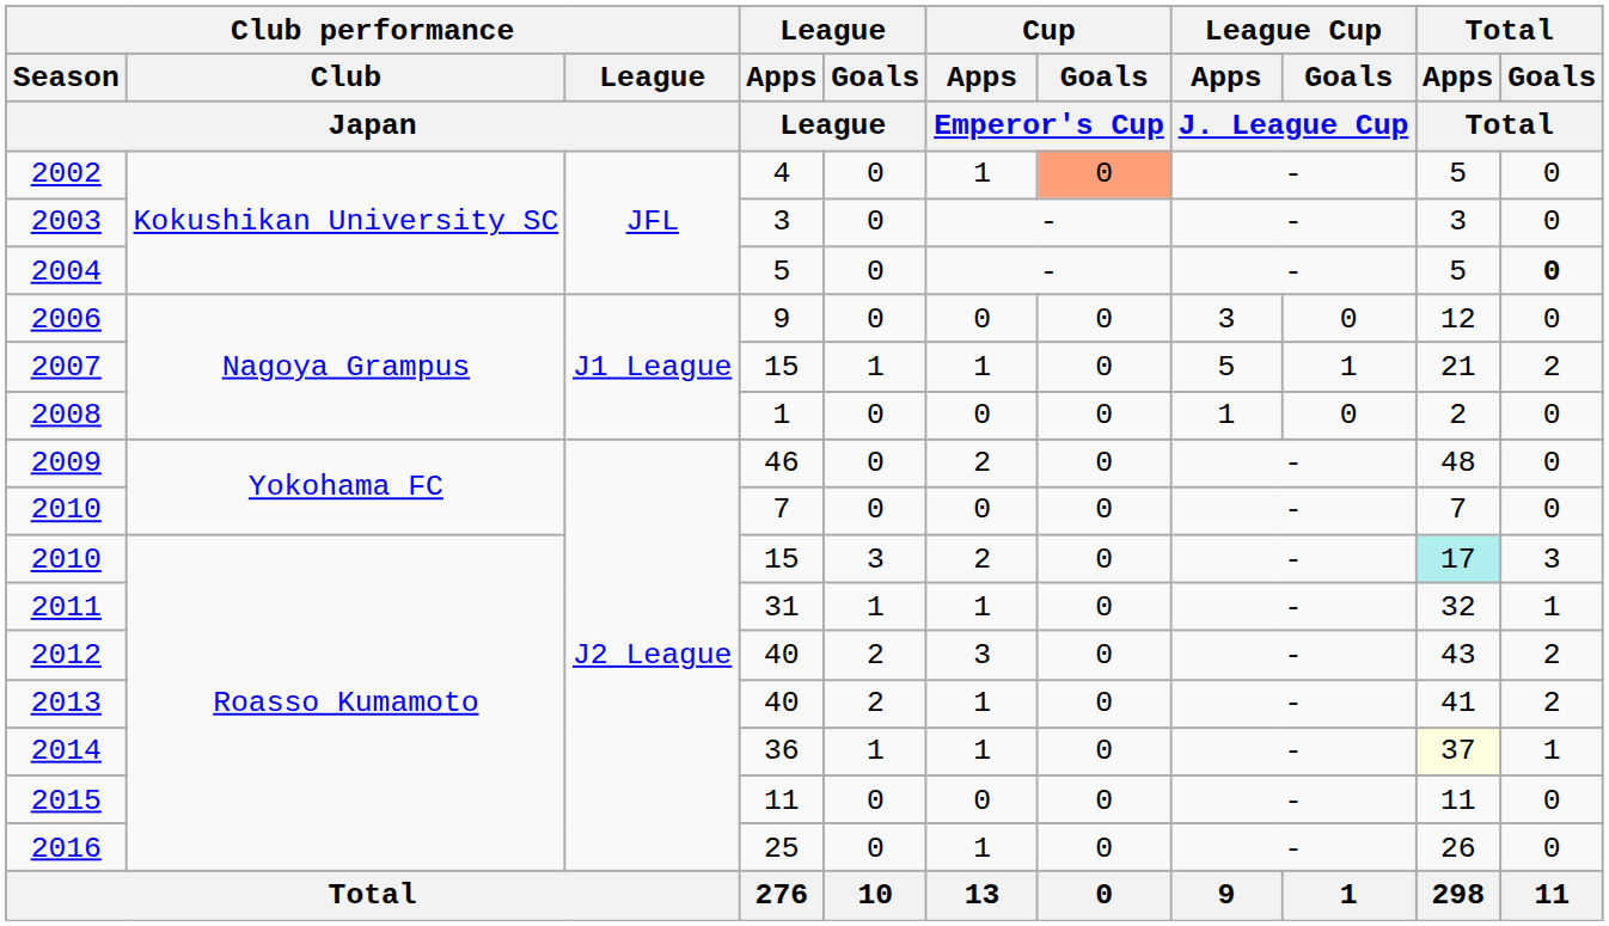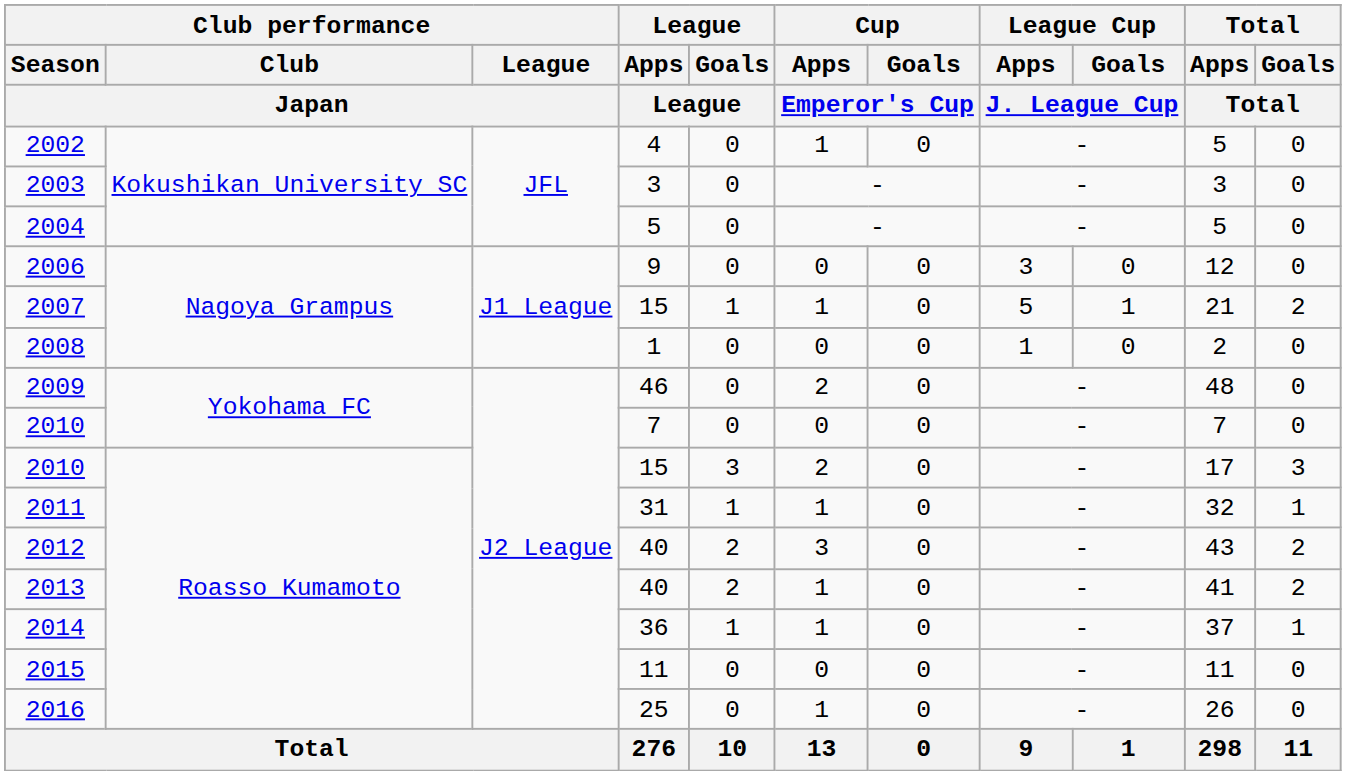2002 | Cup / Goals / Emperor's Cup: lightsalmon background -> no background
2004 | Total / Goals / Total: bold -> normal
2010 / 15 | Total / Apps / Total: paleturquoise background -> no background
2014 | Total / Apps / Total: lightyellow background -> no background
